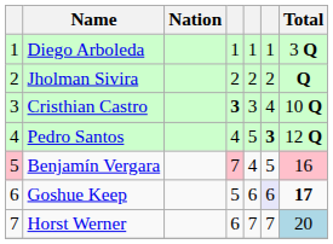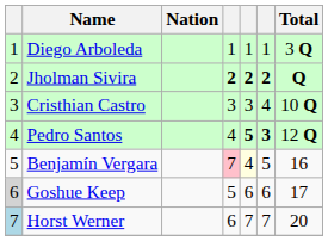Jholman Sivira | column 4: normal -> bold
Jholman Sivira | column 5: normal -> bold
Jholman Sivira | column 6: normal -> bold
Cristhian Castro | column 4: bold -> normal
Pedro Santos | column 5: normal -> bold
Benjamín Vergara | column 1: pink background -> no background
Benjamín Vergara | column 5: no background -> lightyellow background
Benjamín Vergara | Total: pink background -> no background
Goshue Keep | column 1: no background -> lightgrey background
Goshue Keep | column 6: lavender background -> no background
Goshue Keep | Total: bold -> normal
Horst Werner | column 1: no background -> lightblue background
Horst Werner | Total: lightblue background -> no background
